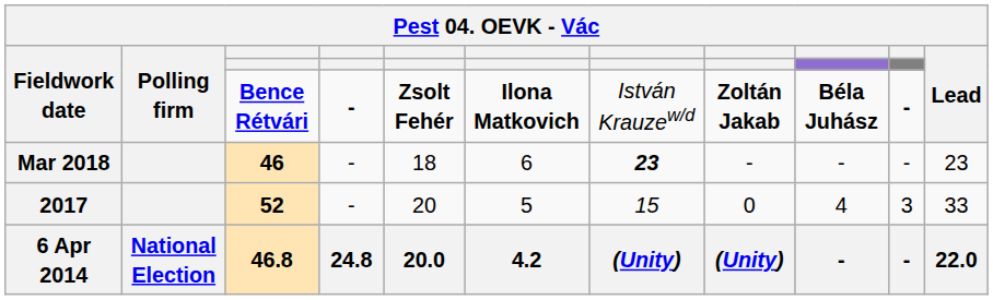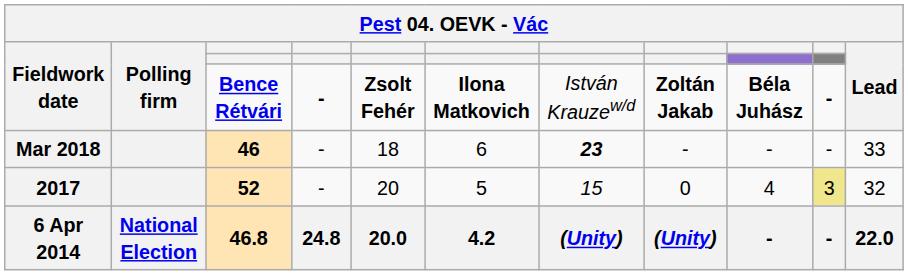Mar 2018 | Lead: 23 -> 33
2017 | column 10: no background -> khaki background
2017 | Lead: 33 -> 32
